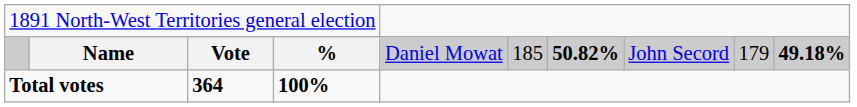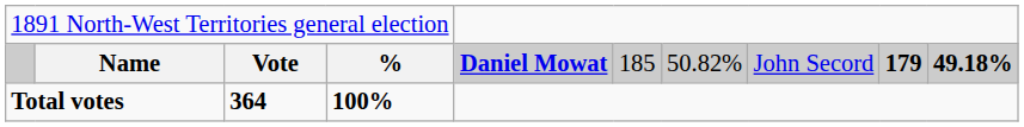row 2 | column 5: normal -> bold
row 2 | column 7: bold -> normal
row 2 | column 9: normal -> bold
